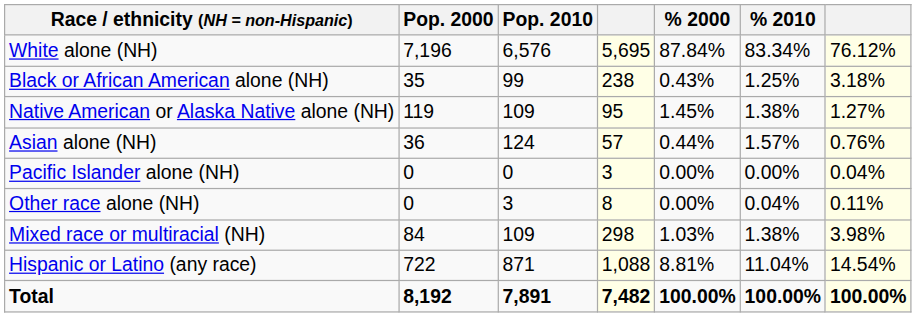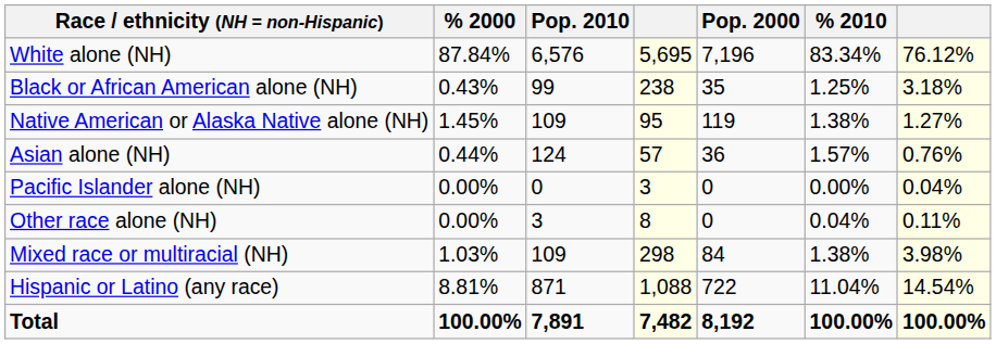columns swapped: Pop. 2000 <-> % 2000
